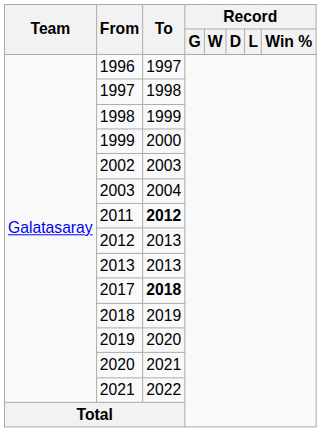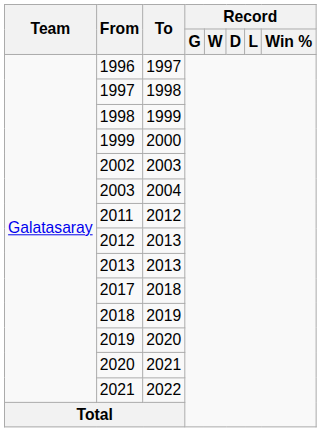2011 | To: bold -> normal
2017 | To: bold -> normal
